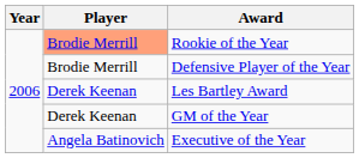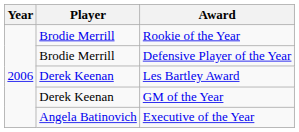Rookie of the Year | Player: lightsalmon background -> no background
